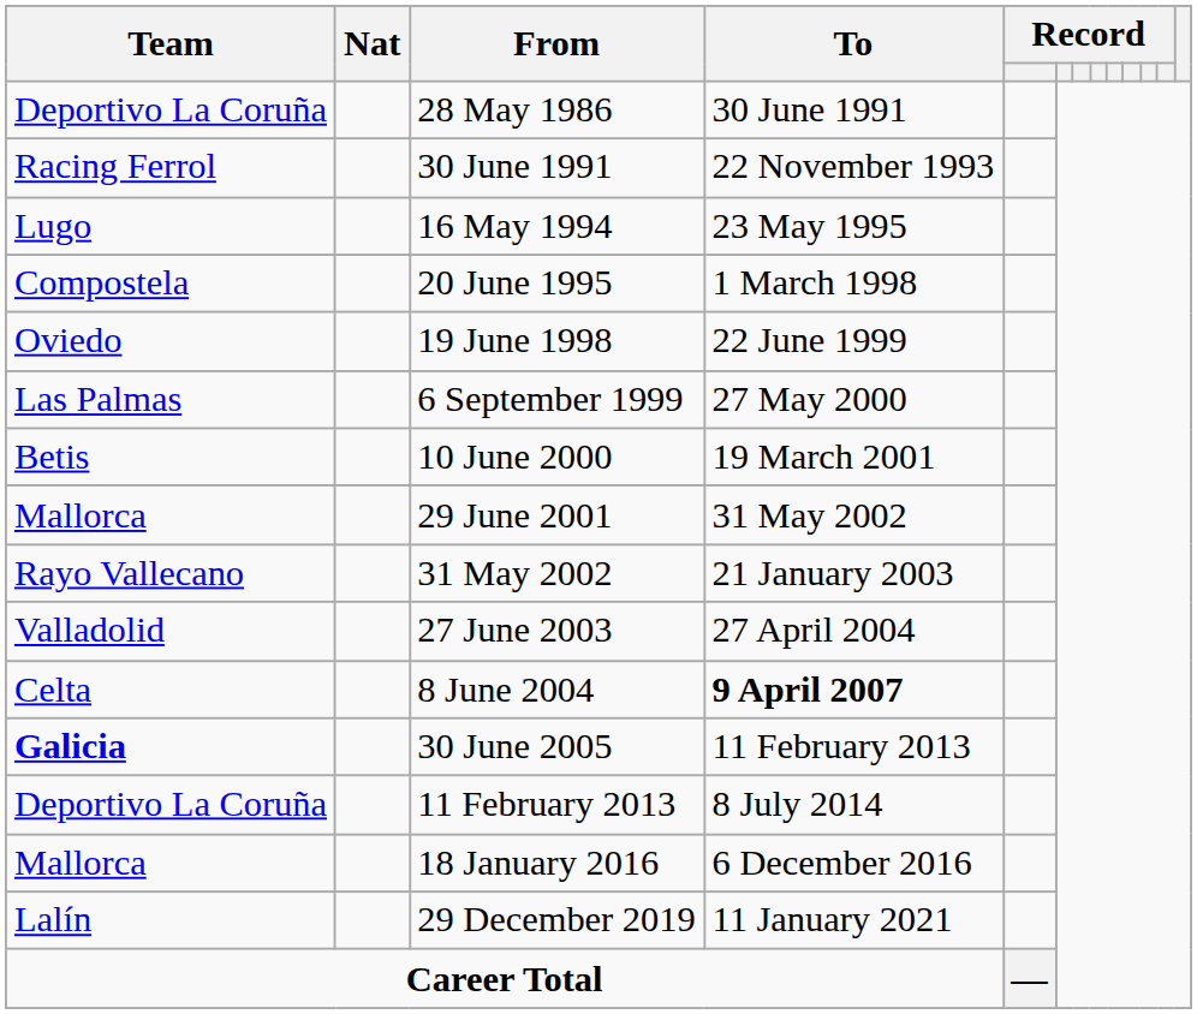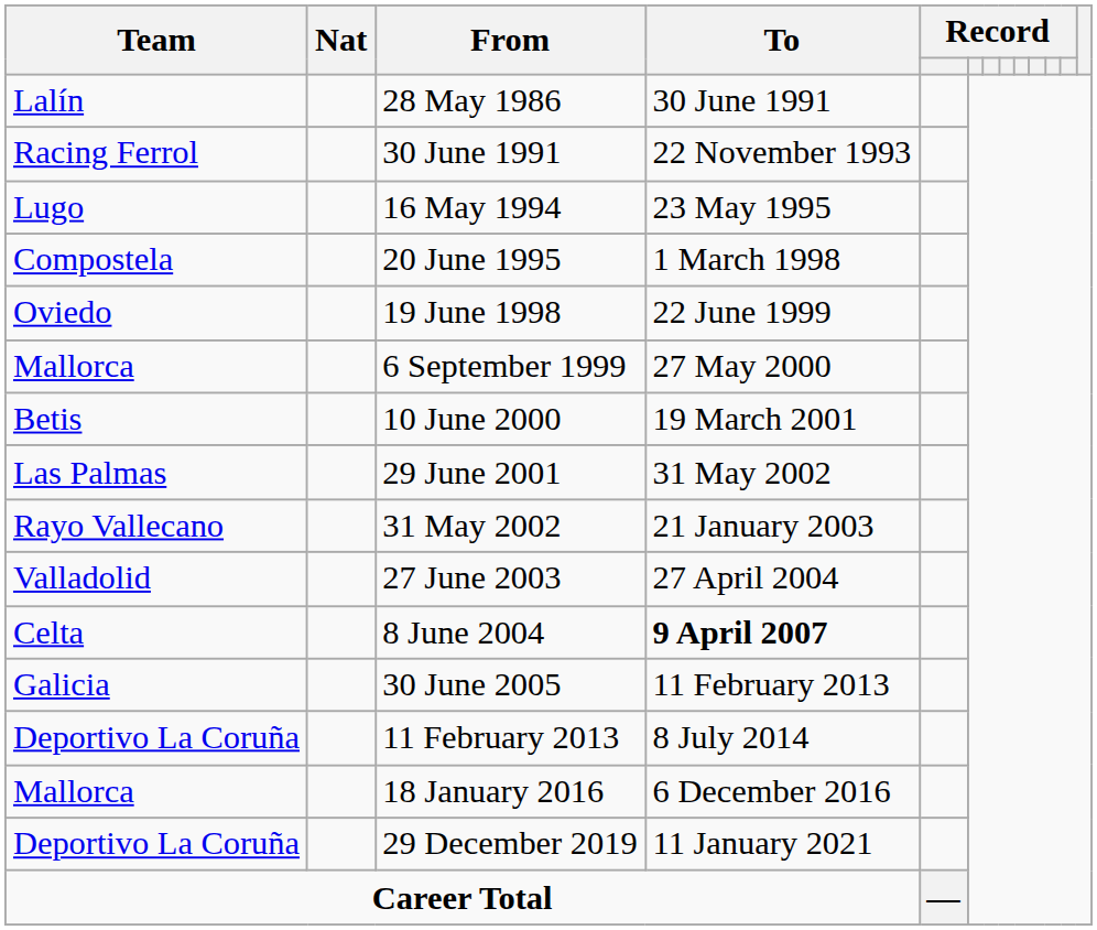28 May 1986 | Team: Deportivo La Coruña -> Lalín
6 September 1999 | Team: Las Palmas -> Mallorca
29 June 2001 | Team: Mallorca -> Las Palmas
30 June 2005 | Team: bold -> normal
29 December 2019 | Team: Lalín -> Deportivo La Coruña
